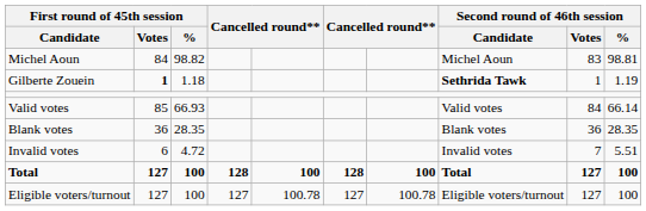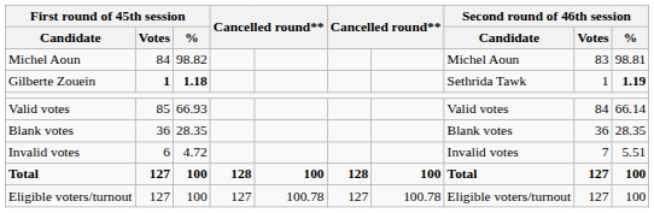Gilberte Zouein | First round of 45th session / %: normal -> bold
Gilberte Zouein | Second round of 46th session / Candidate: bold -> normal
Gilberte Zouein | Second round of 46th session / %: normal -> bold
